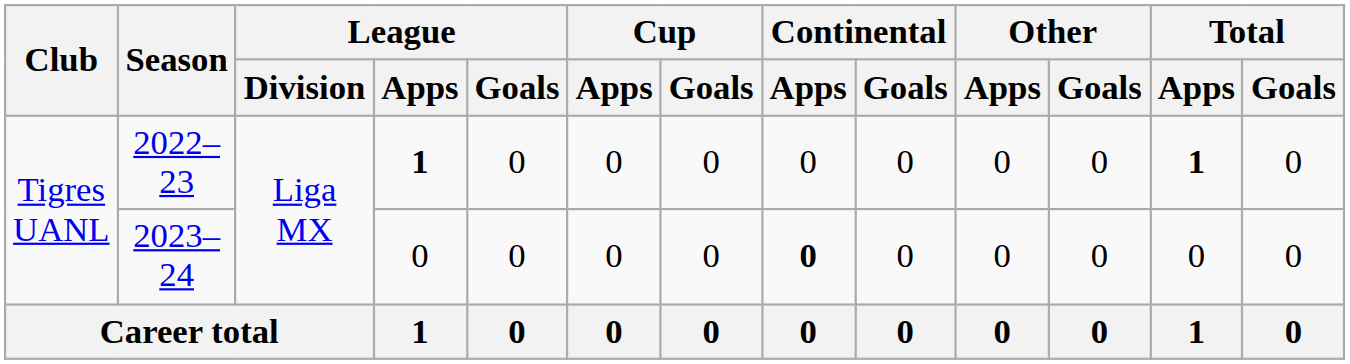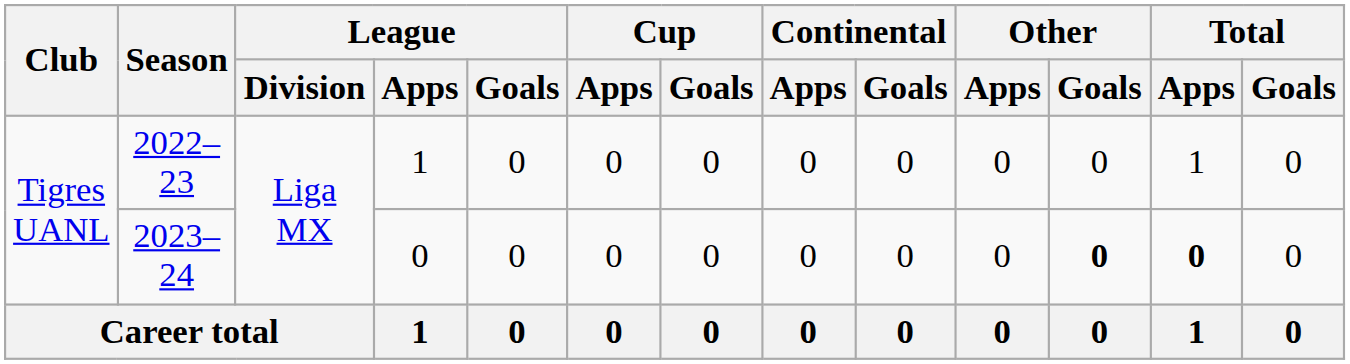2022–23 | League / Apps: bold -> normal
2022–23 | Total / Apps: bold -> normal
2023–24 | Continental / Apps: bold -> normal
2023–24 | Other / Goals: normal -> bold
2023–24 | Total / Apps: normal -> bold
